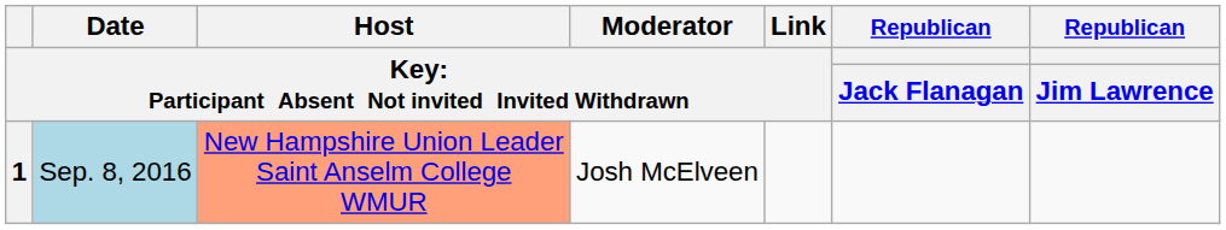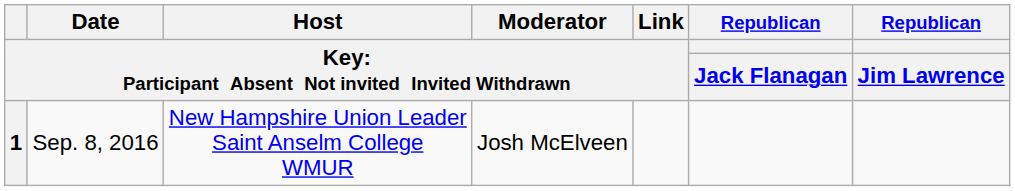1 | column 2: lightblue background -> no background
1 | column 3: lightsalmon background -> no background
